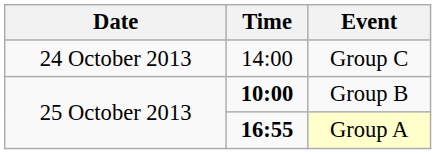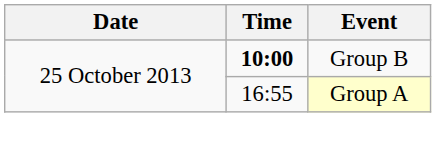- row: 24 October 2013 | 14:00 | Group C
Group A | Time: bold -> normal
